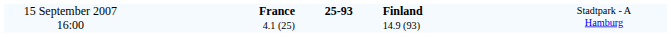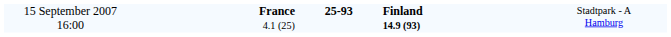4.1 (25) | column 4: normal -> bold
